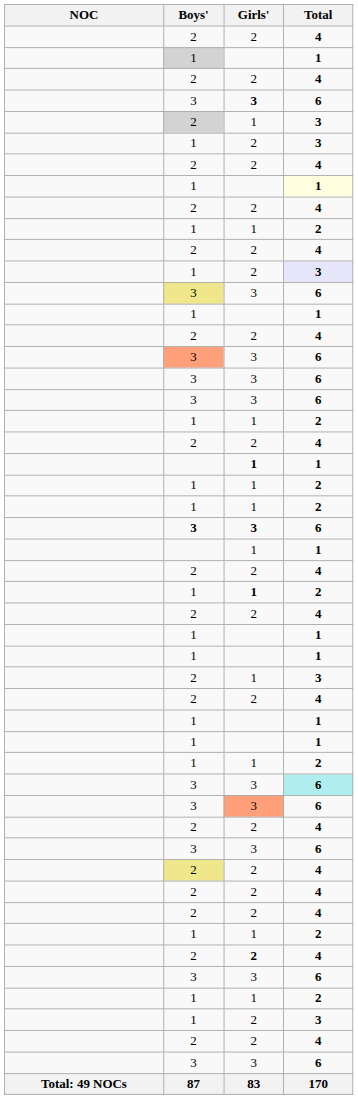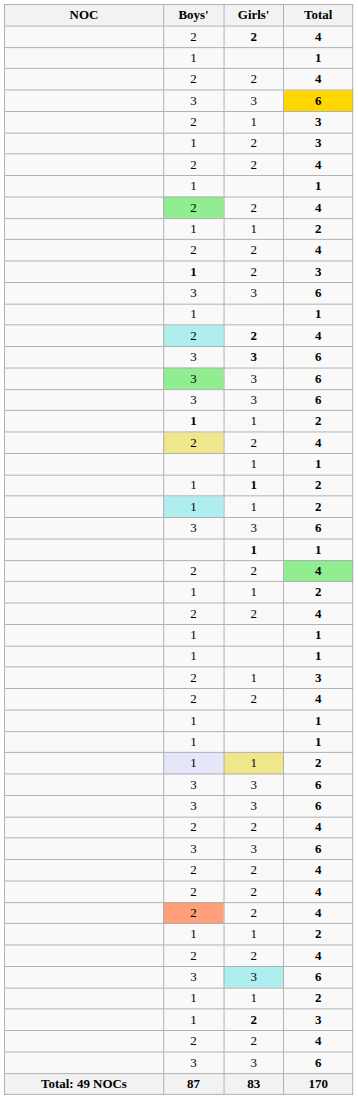row 2 | Girls': normal -> bold
row 3 | Boys': lightgrey background -> no background
row 5 | Girls': bold -> normal
row 5 | Total: no background -> gold background
row 6 | Boys': lightgrey background -> no background
row 9 | Total: lightyellow background -> no background
row 10 | Boys': no background -> lightgreen background
row 13 | Boys': normal -> bold
row 13 | Total: lavender background -> no background
row 14 | Boys': khaki background -> no background
row 16 | Boys': no background -> paleturquoise background
row 16 | Girls': normal -> bold
row 17 | Boys': lightsalmon background -> no background
row 17 | Girls': normal -> bold
row 18 | Boys': no background -> lightgreen background
row 20 | Boys': normal -> bold
row 21 | Boys': no background -> khaki background
row 22 | Girls': bold -> normal
row 23 | Girls': normal -> bold
row 24 | Boys': no background -> paleturquoise background
row 25 | Boys': bold -> normal
row 25 | Girls': bold -> normal
row 26 | Girls': normal -> bold
row 27 | Total: no background -> lightgreen background
row 28 | Girls': bold -> normal
row 36 | Boys': no background -> lavender background
row 36 | Girls': no background -> khaki background
row 37 | Total: paleturquoise background -> no background
row 38 | Girls': lightsalmon background -> no background
row 41 | Boys': khaki background -> no background
row 43 | Boys': no background -> lightsalmon background
row 45 | Girls': bold -> normal
row 46 | Girls': no background -> paleturquoise background
row 48 | Girls': normal -> bold
